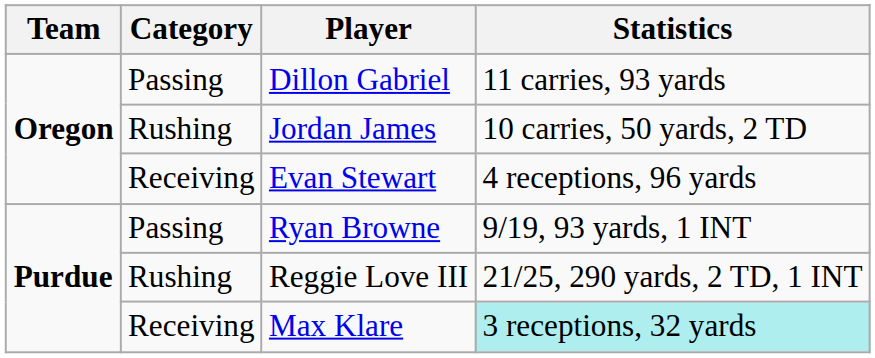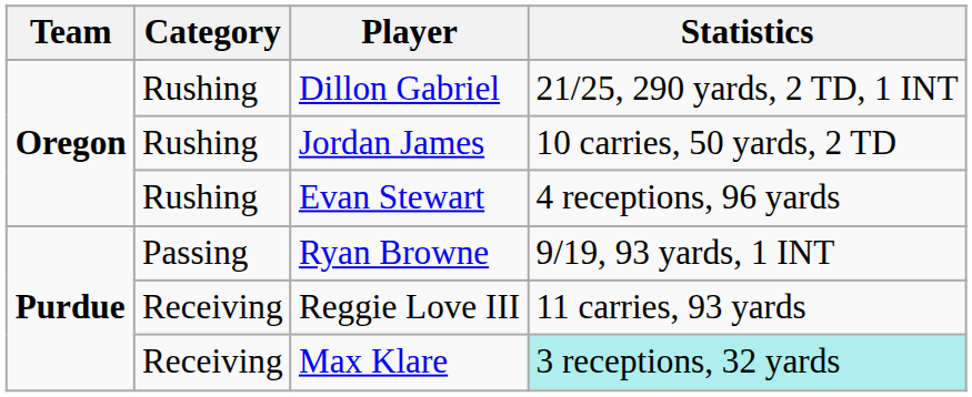Dillon Gabriel | Category: Passing -> Rushing
Dillon Gabriel | Statistics: 11 carries, 93 yards -> 21/25, 290 yards, 2 TD, 1 INT
Evan Stewart | Category: Receiving -> Rushing
Reggie Love III | Category: Rushing -> Receiving
Reggie Love III | Statistics: 21/25, 290 yards, 2 TD, 1 INT -> 11 carries, 93 yards
